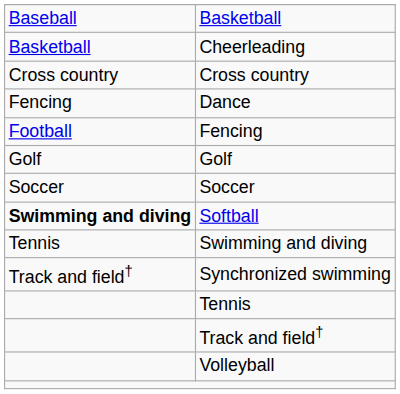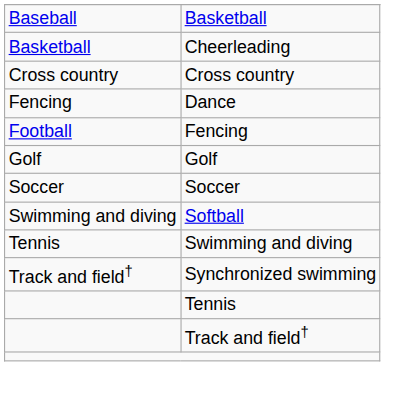Softball | column 1: bold -> normal
- row: Volleyball
